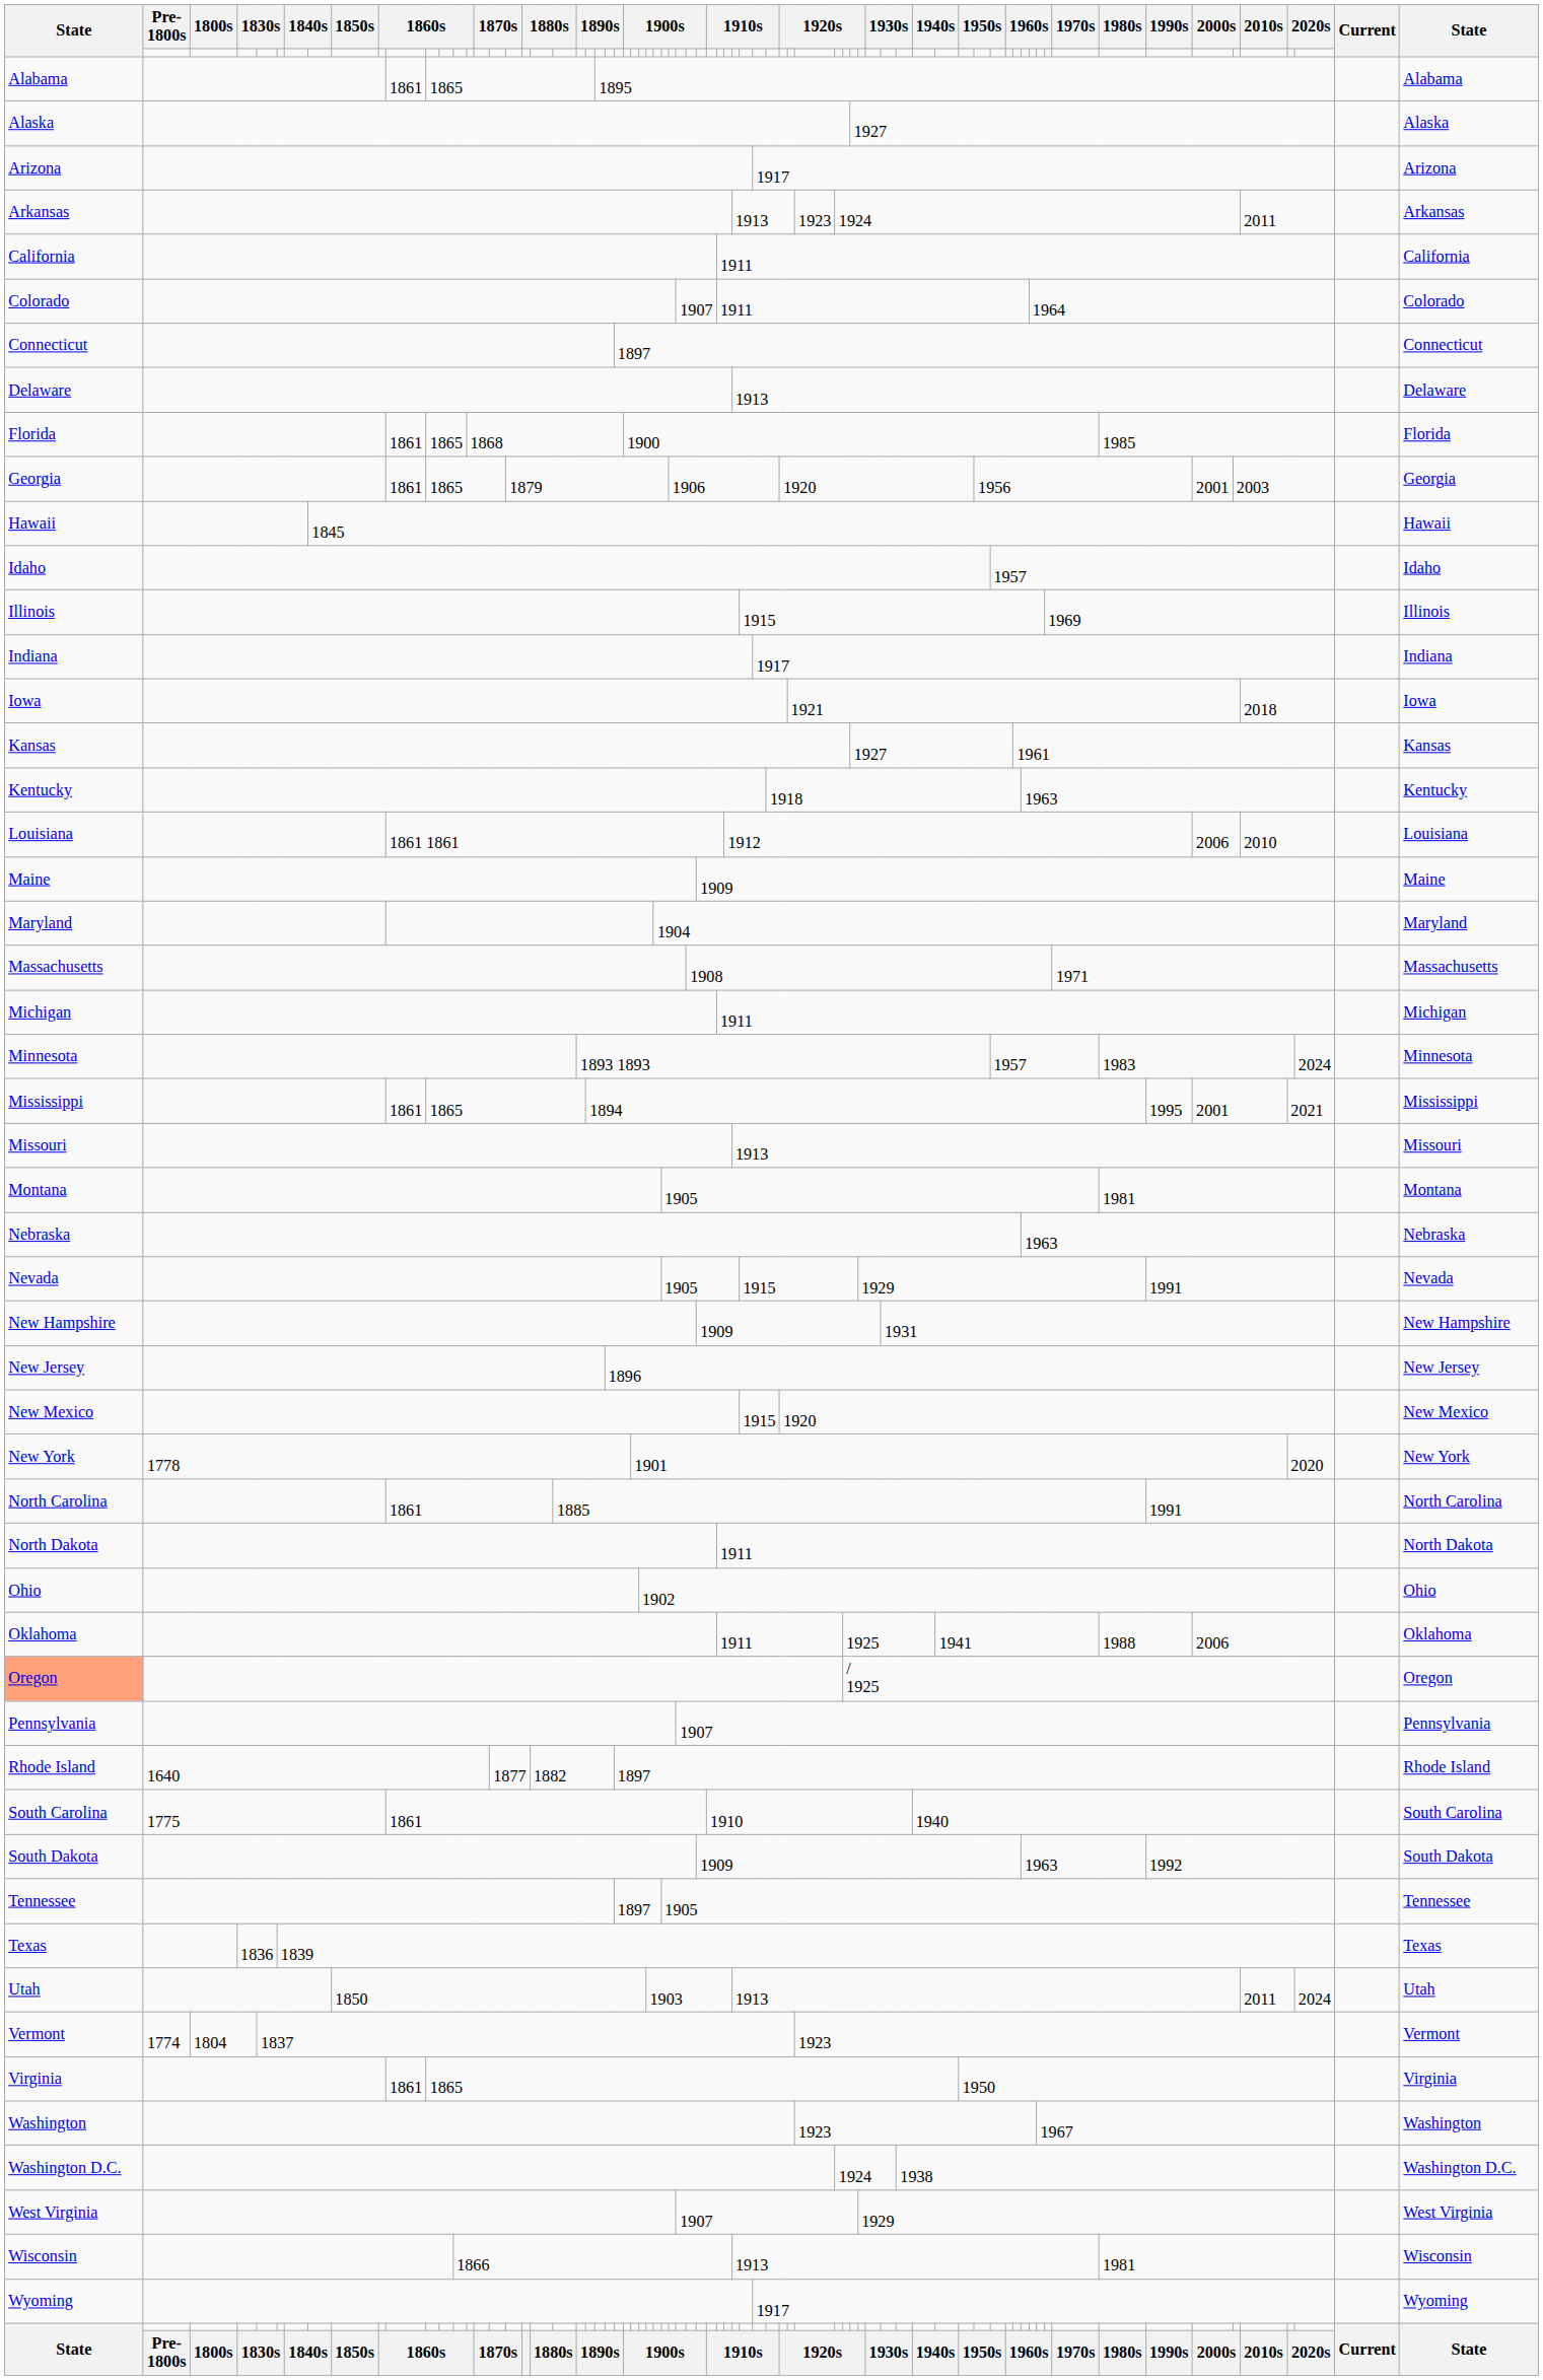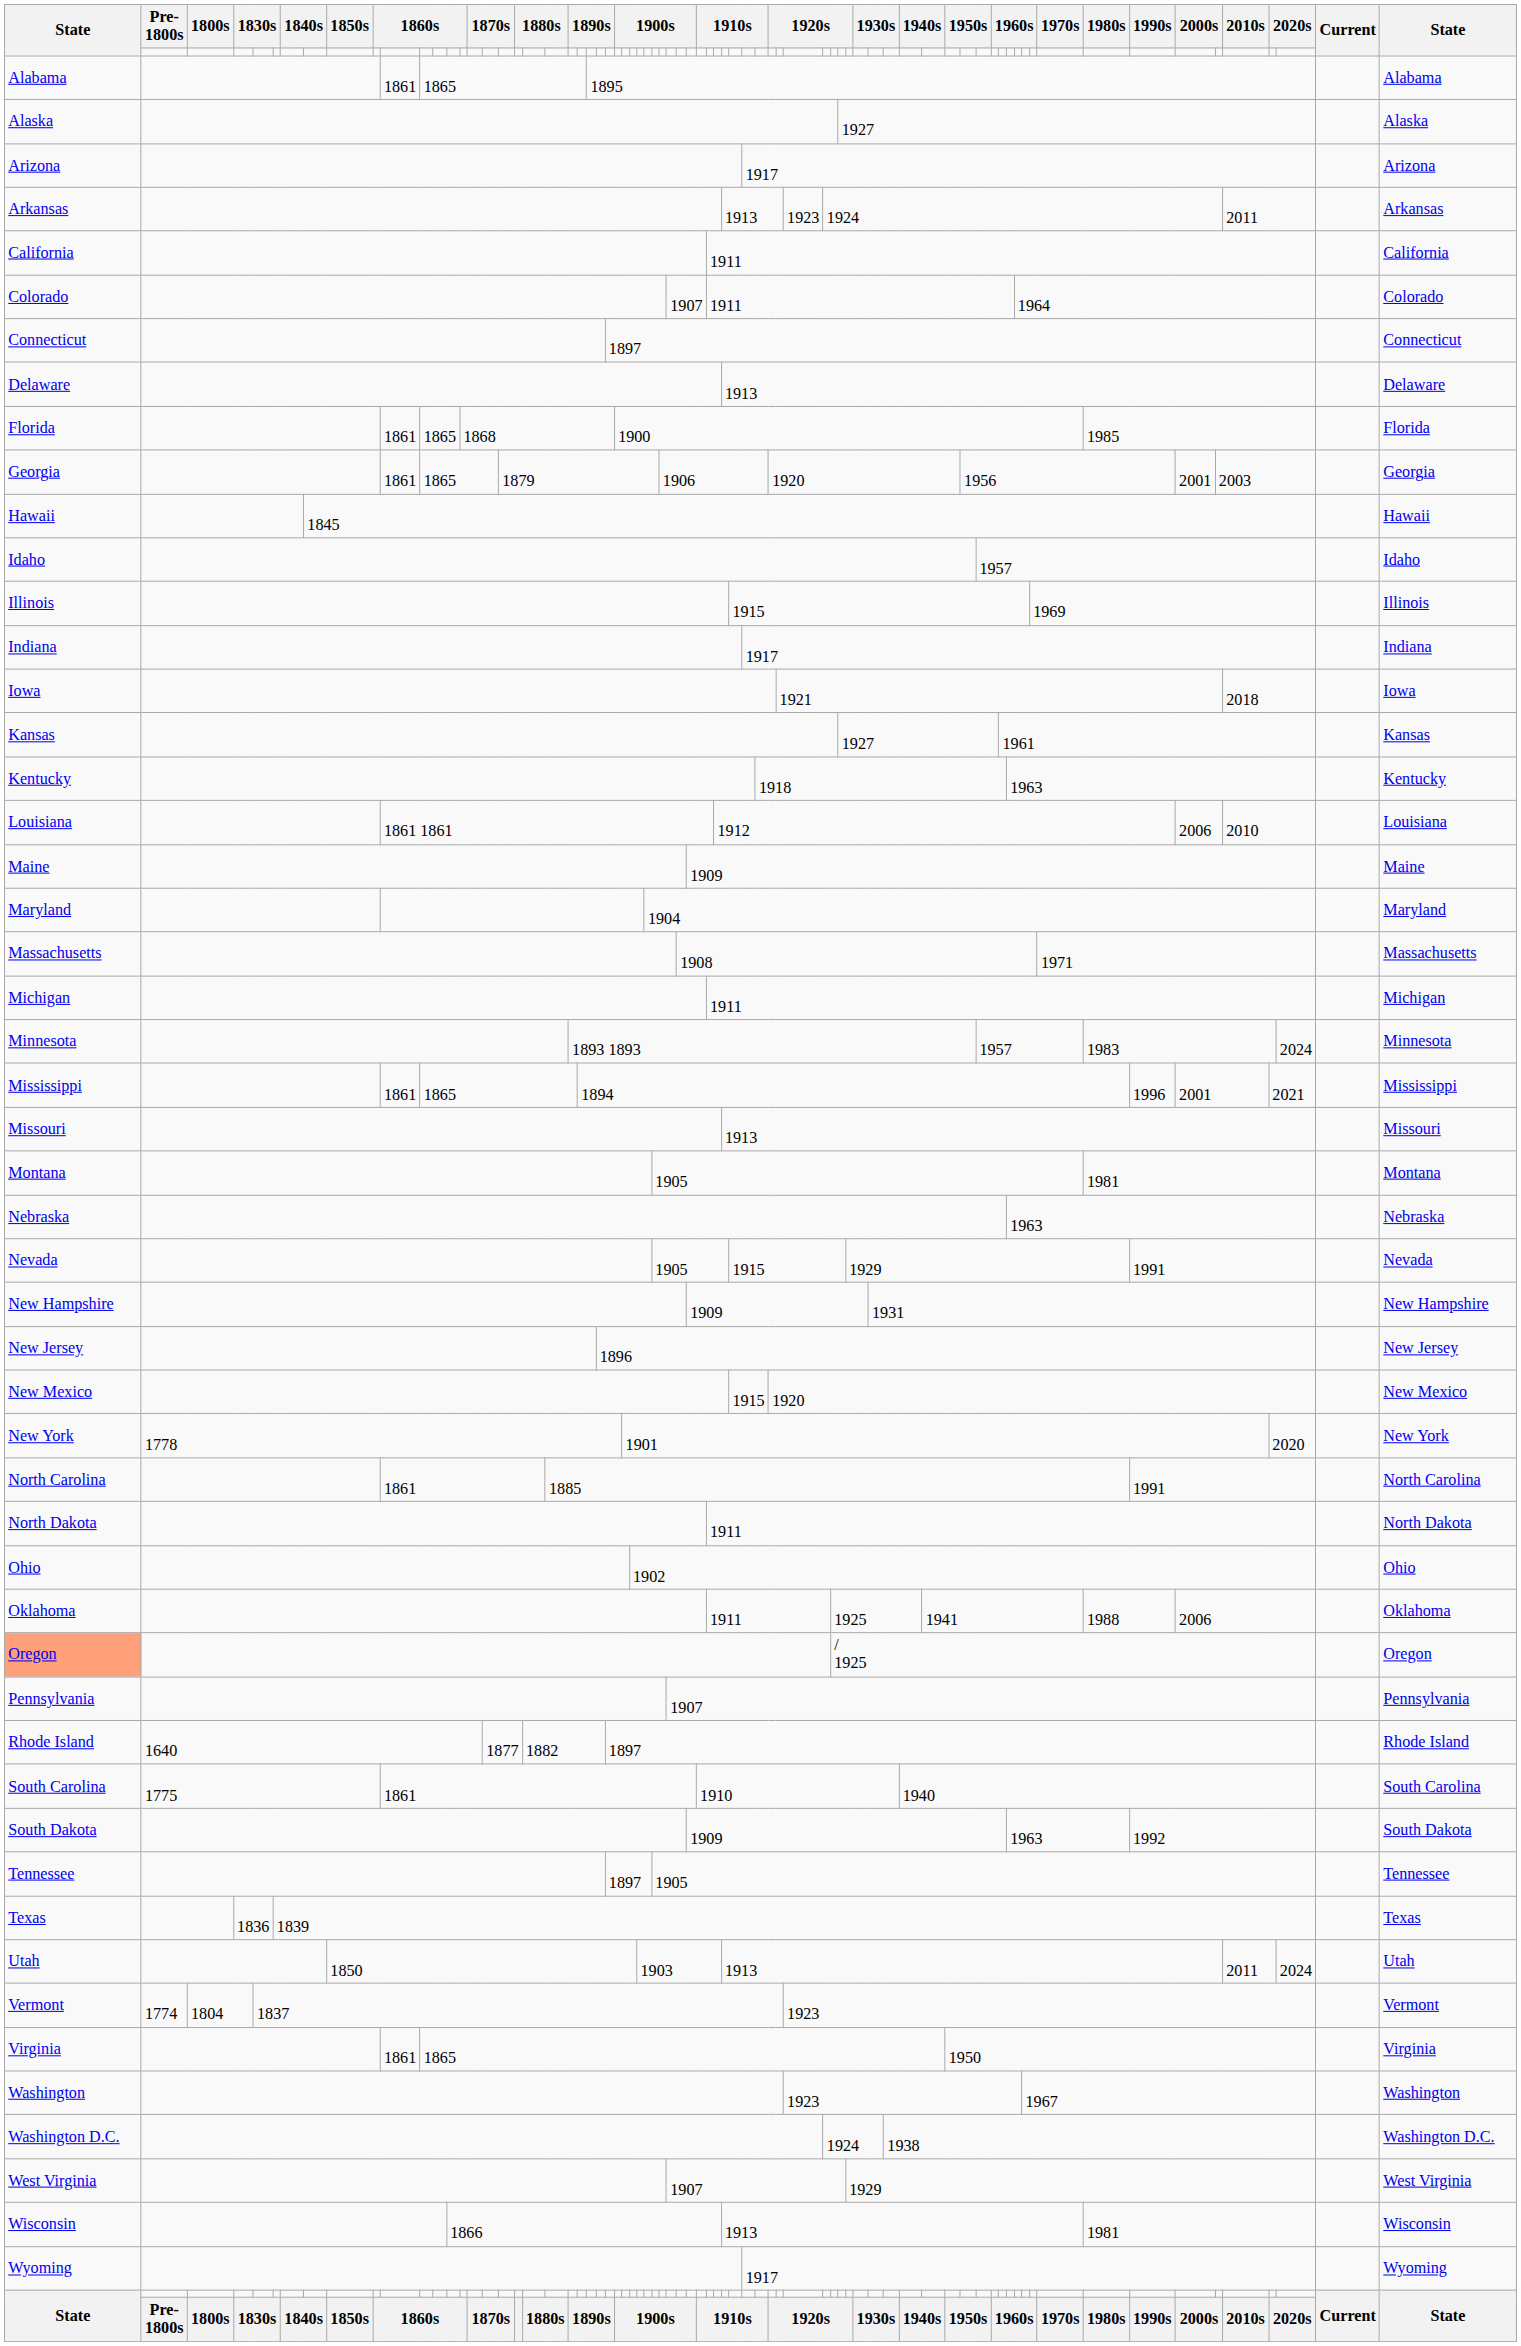row 26 | 1990s: 1995 -> 1996
